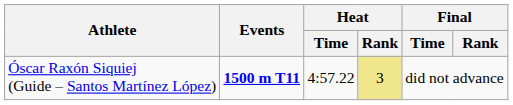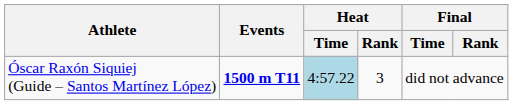Óscar Raxón Siquiej (Guide – Santos Martínez López) | Heat / Time: no background -> lightblue background
Óscar Raxón Siquiej (Guide – Santos Martínez López) | Heat / Rank: khaki background -> no background
